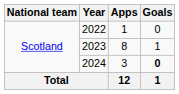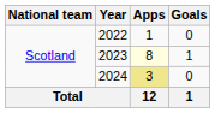2023 | Apps: no background -> lightyellow background
2024 | Apps: no background -> khaki background
2024 | Goals: bold -> normal
